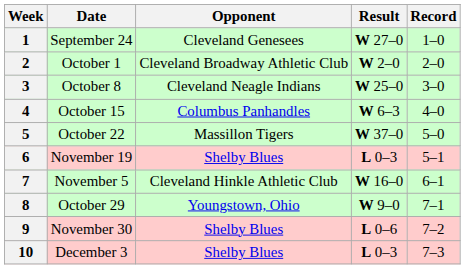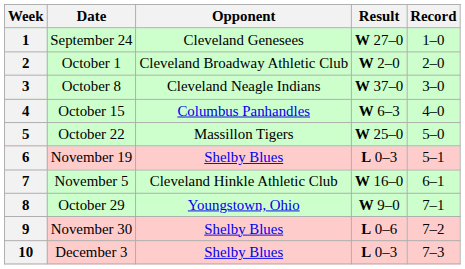3 | Result: W 25–0 -> W 37–0
5 | Result: W 37–0 -> W 25–0
